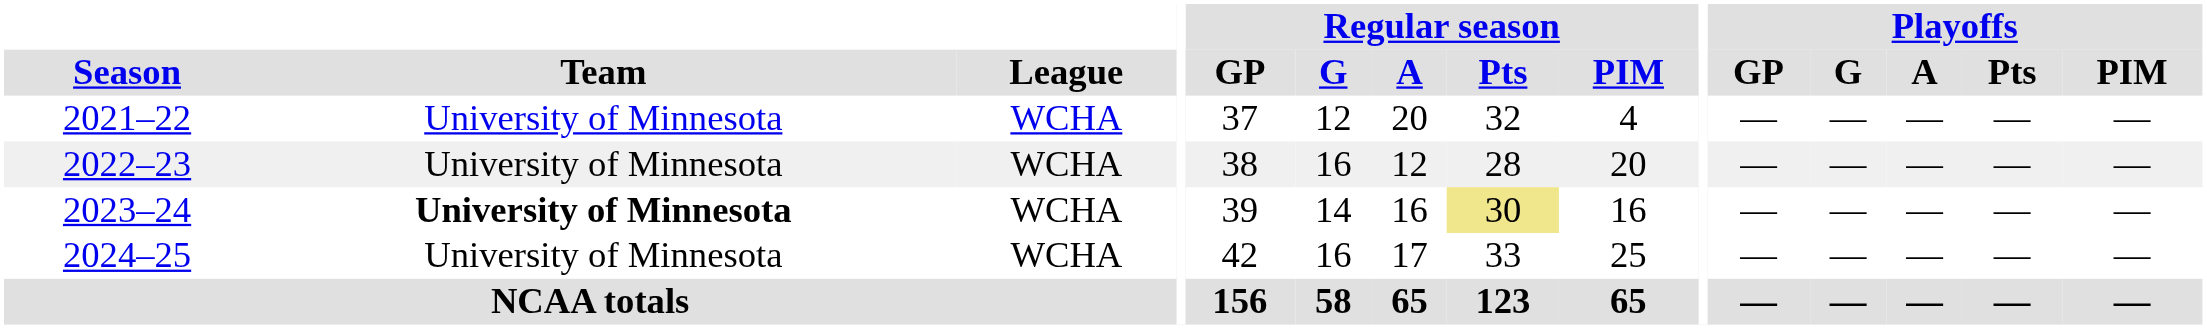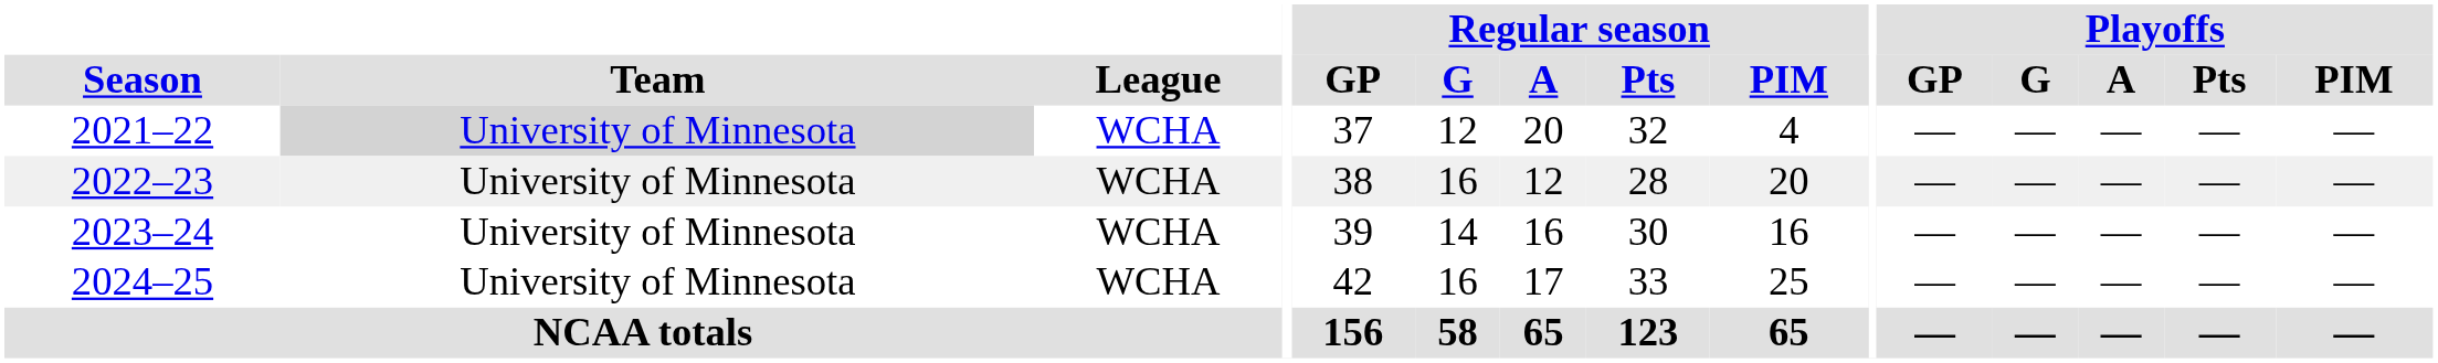2021–22 | Team: no background -> lightgrey background
2023–24 | Team: bold -> normal
2023–24 | Regular season / Pts: khaki background -> no background
